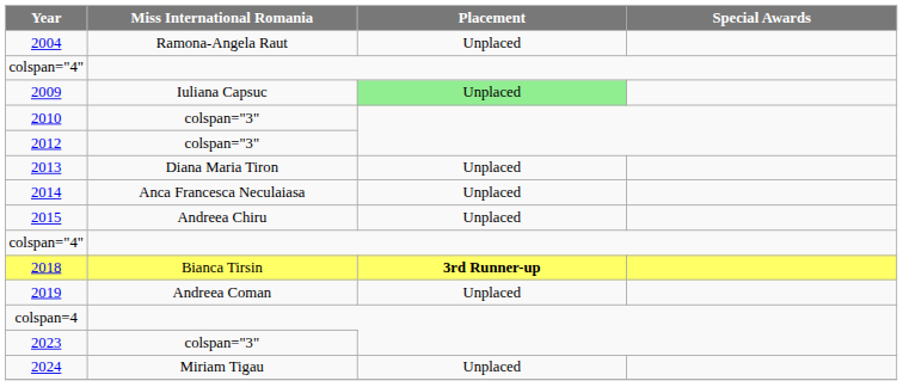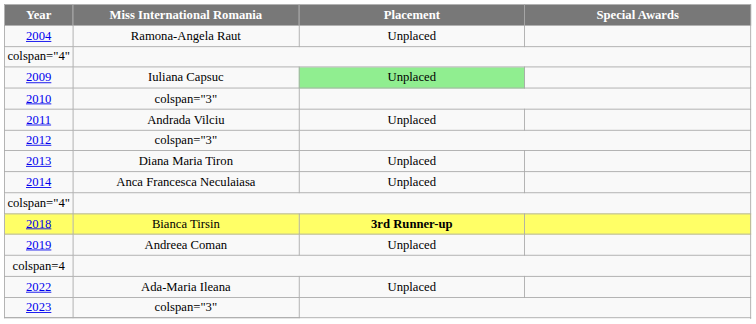+ row: 2011 | Andrada Vilciu | Unplaced
- row: 2015 | Andreea Chiru | Unplaced
+ row: 2022 | Ada-Maria Ileana | Unplaced
- row: 2024 | Miriam Tigau | Unplaced
